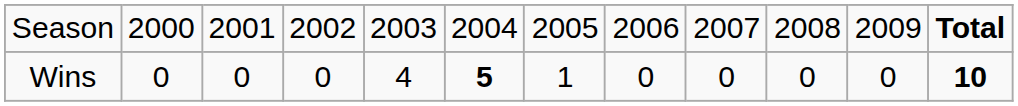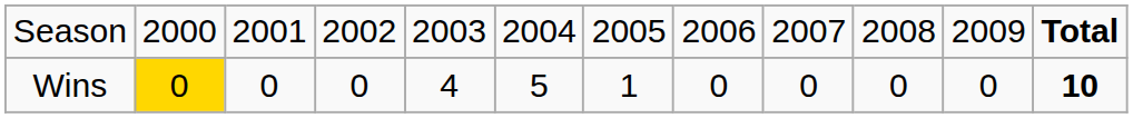Wins | column 2: no background -> gold background
Wins | column 6: bold -> normal
